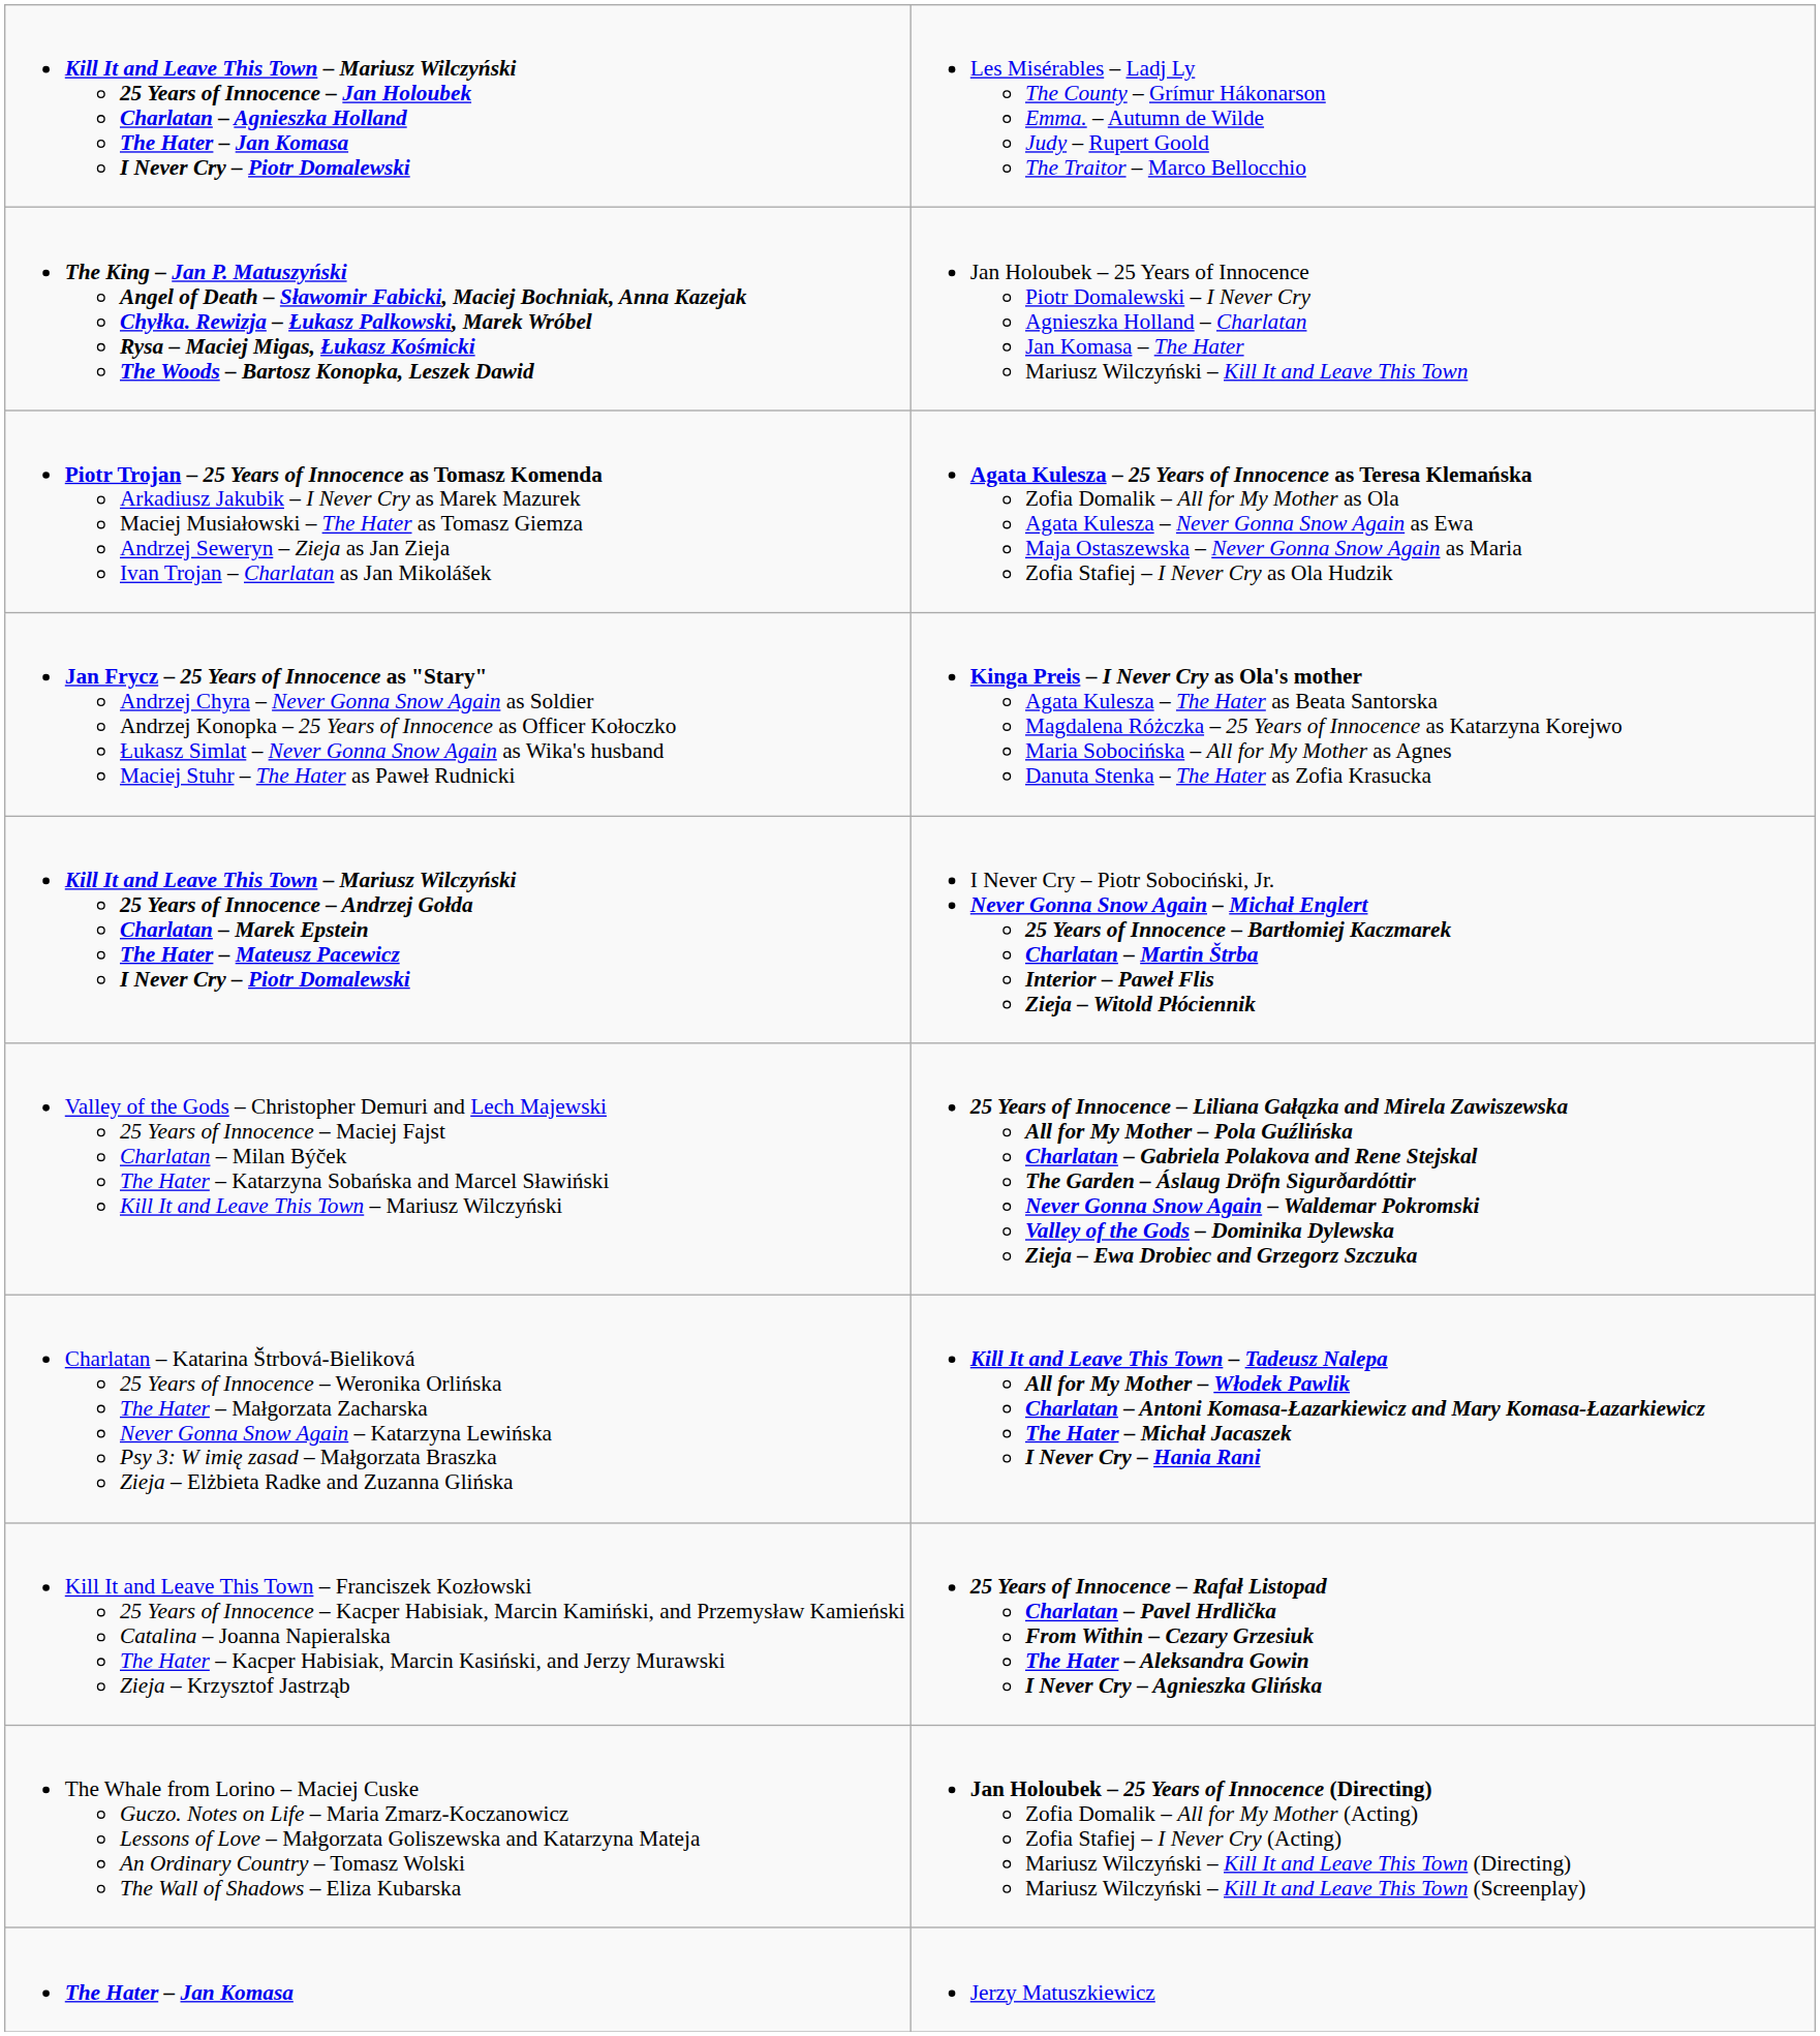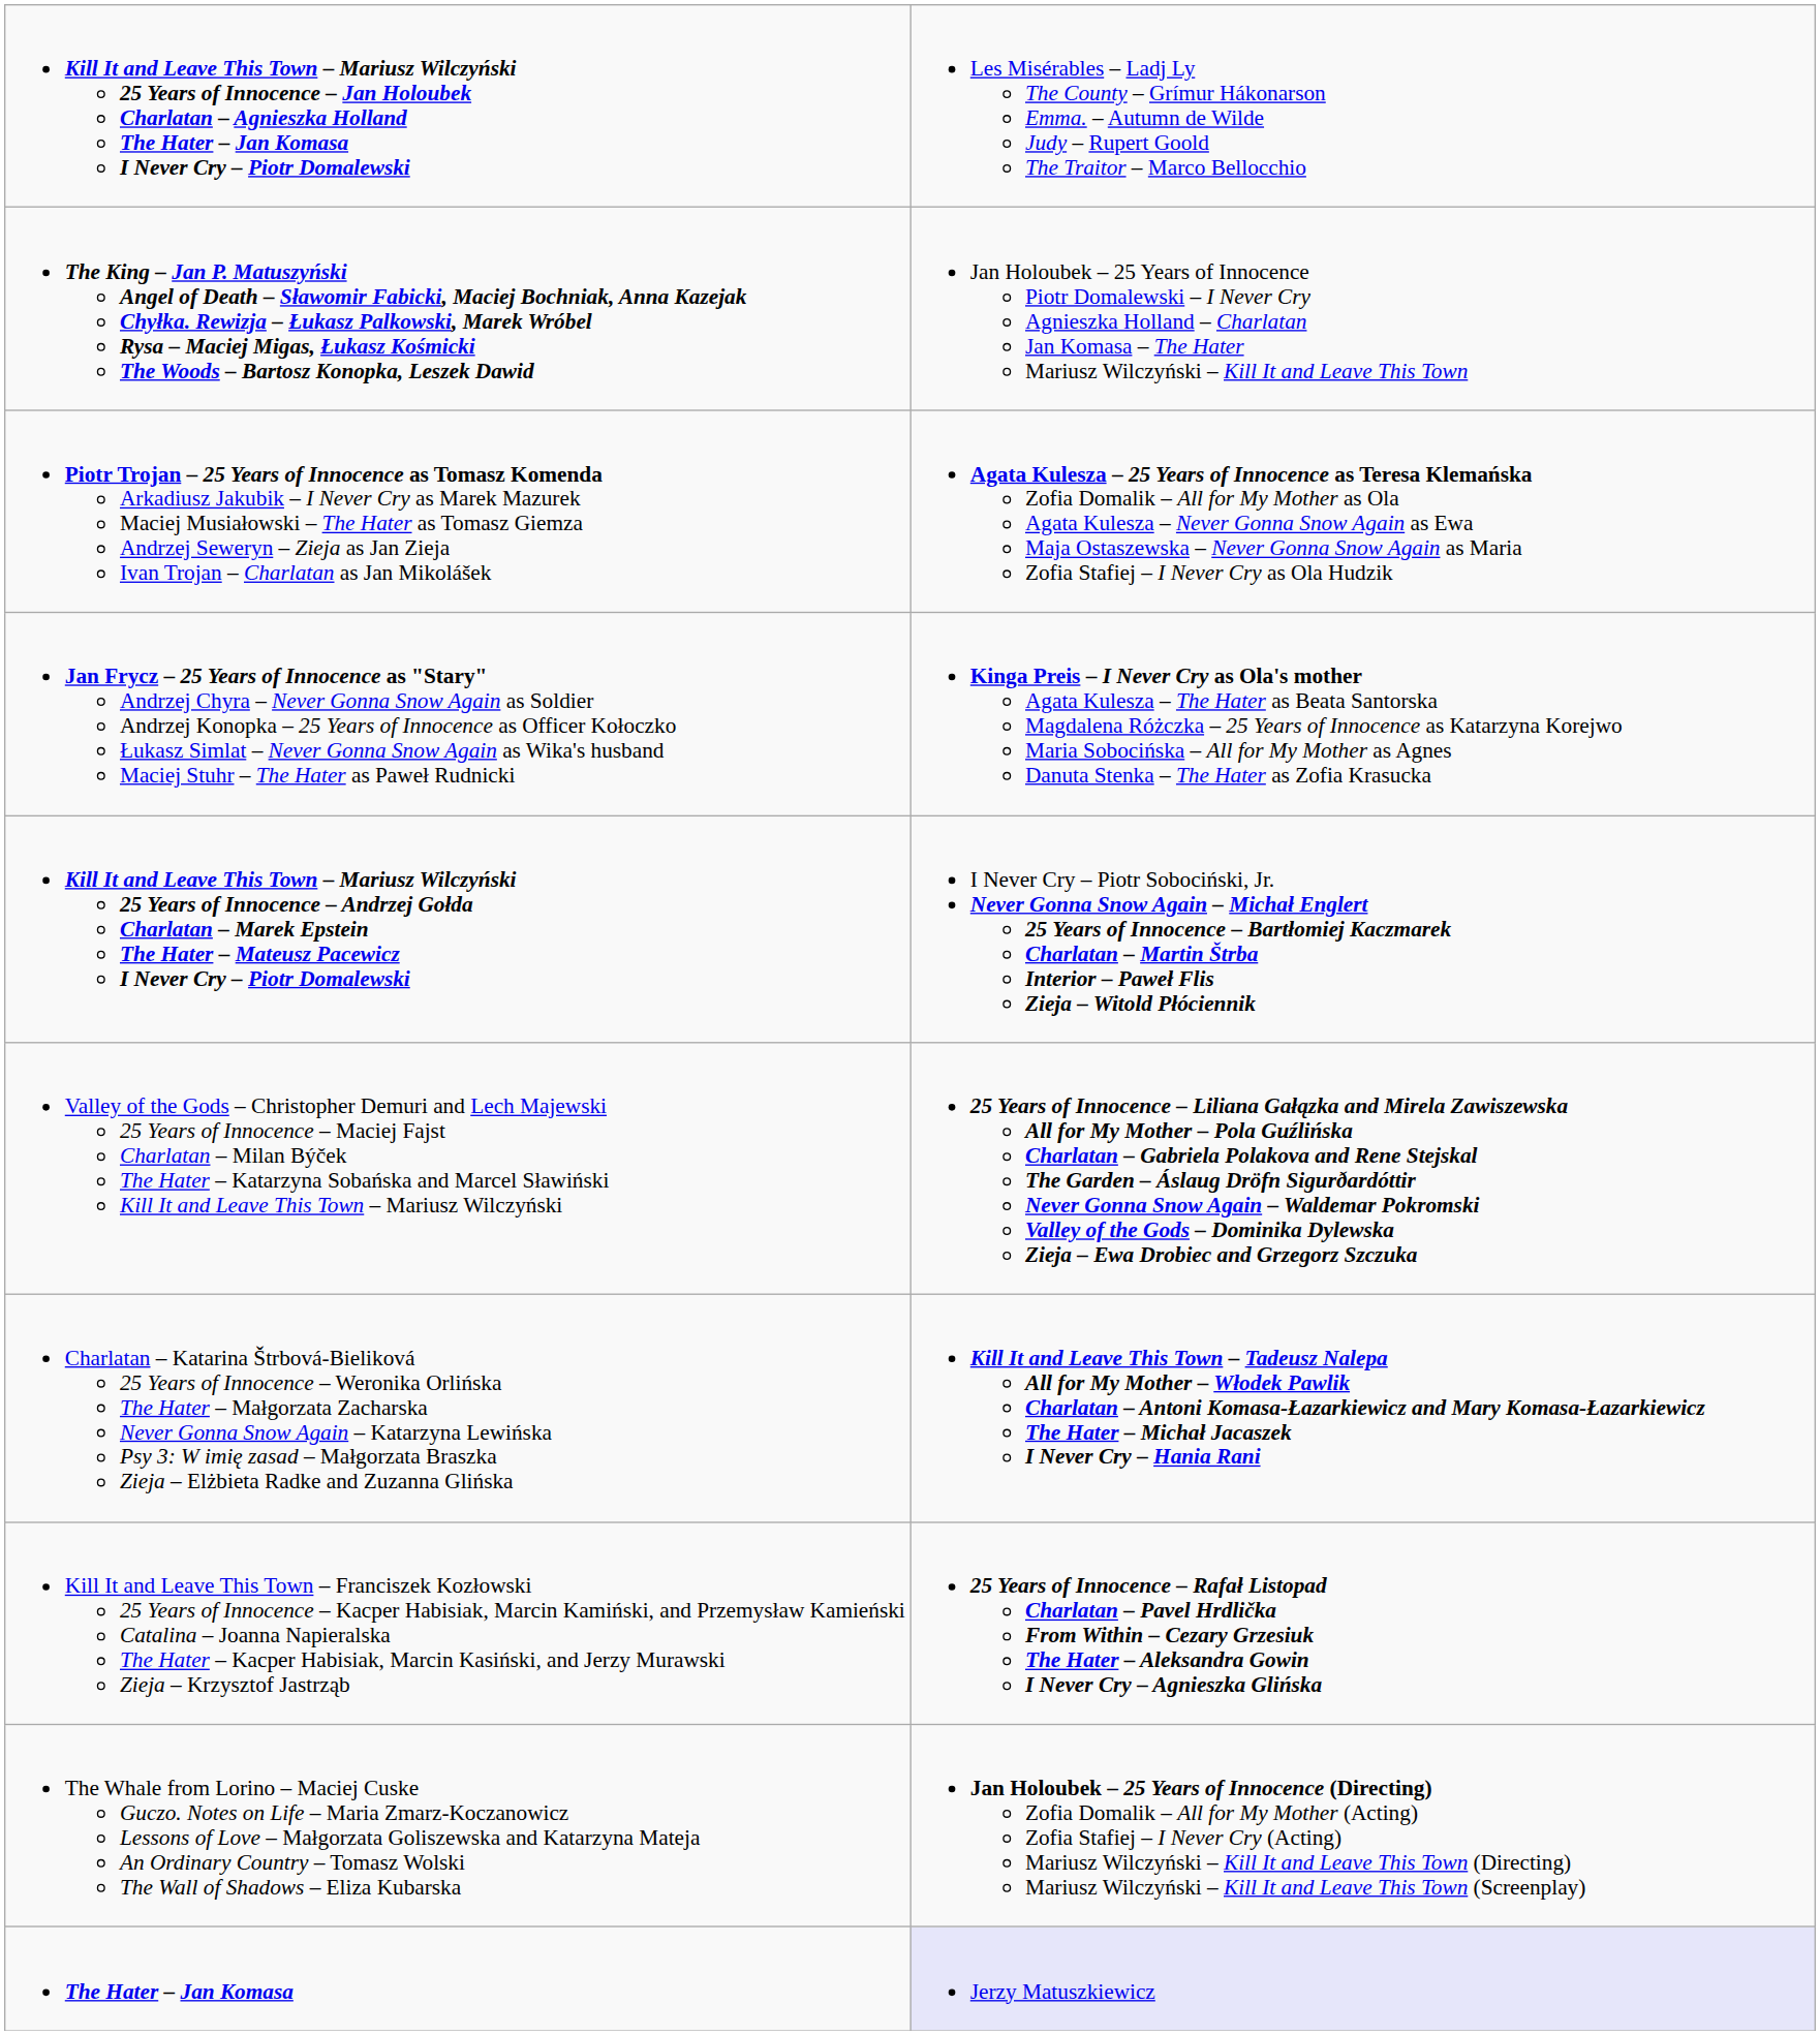The Hater – Jan Komasa | column 2: no background -> lavender background
